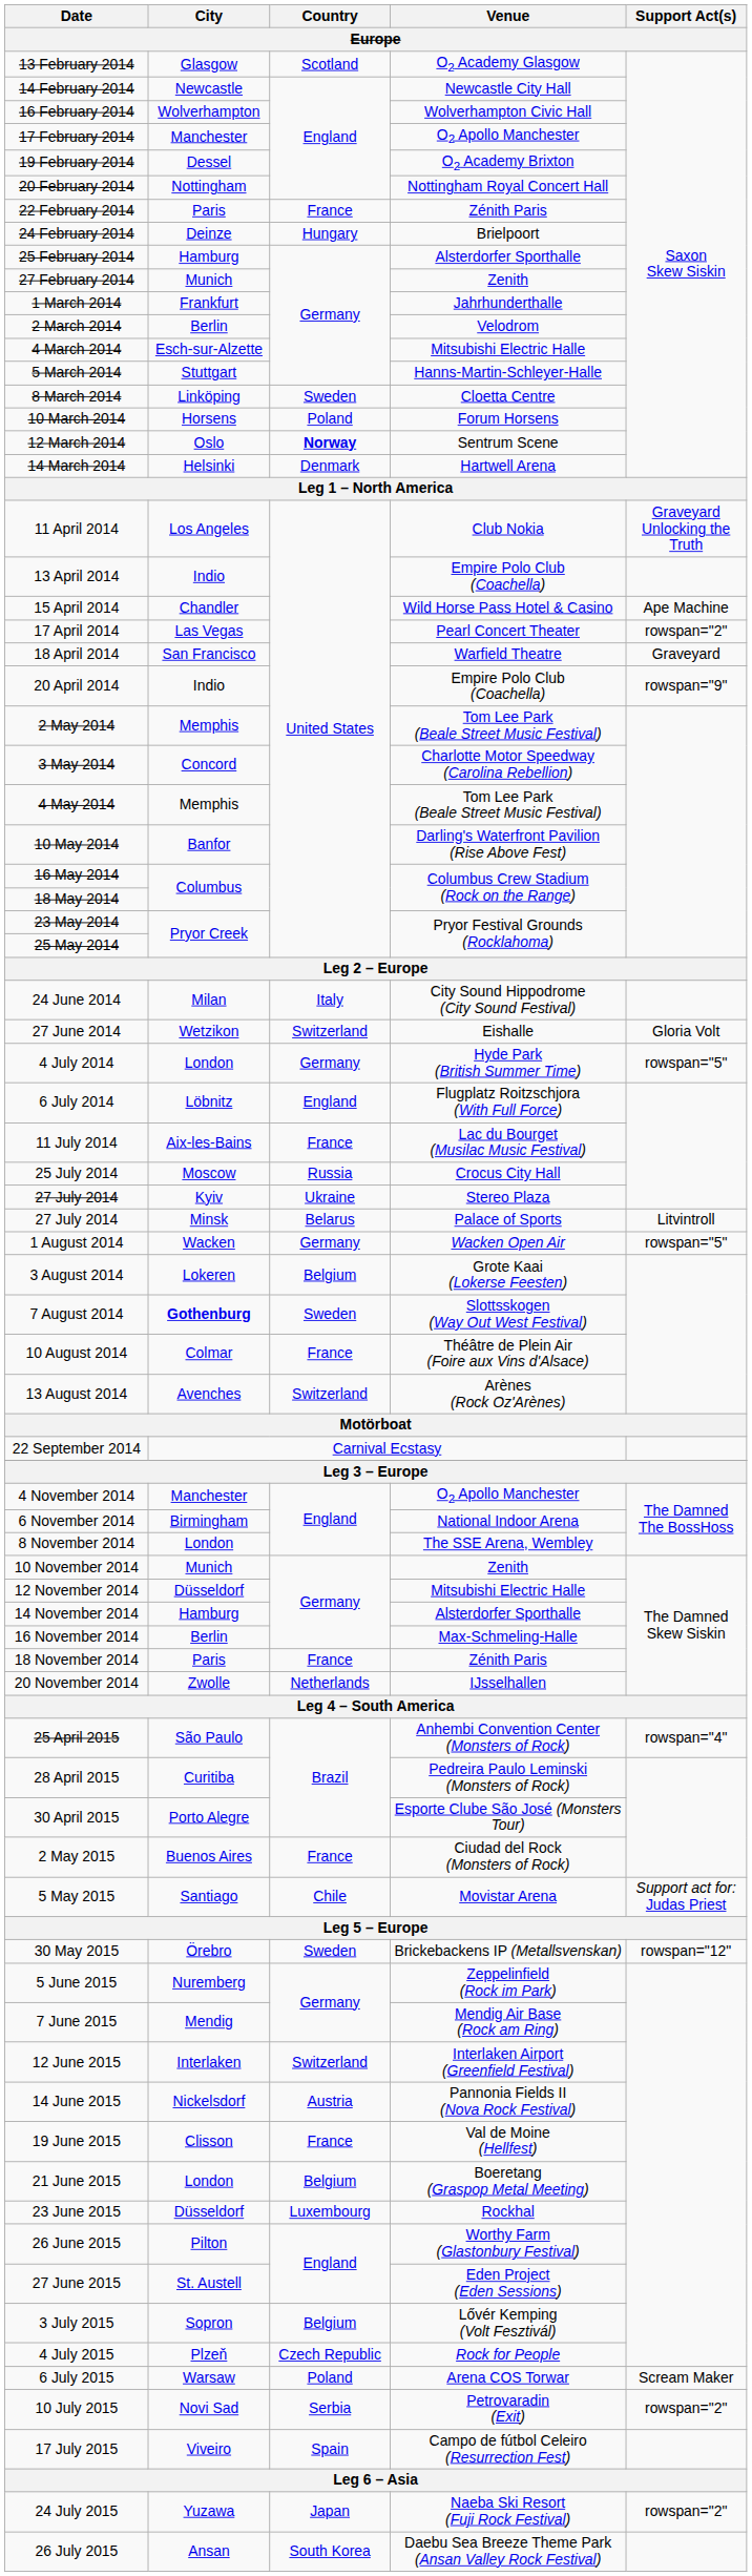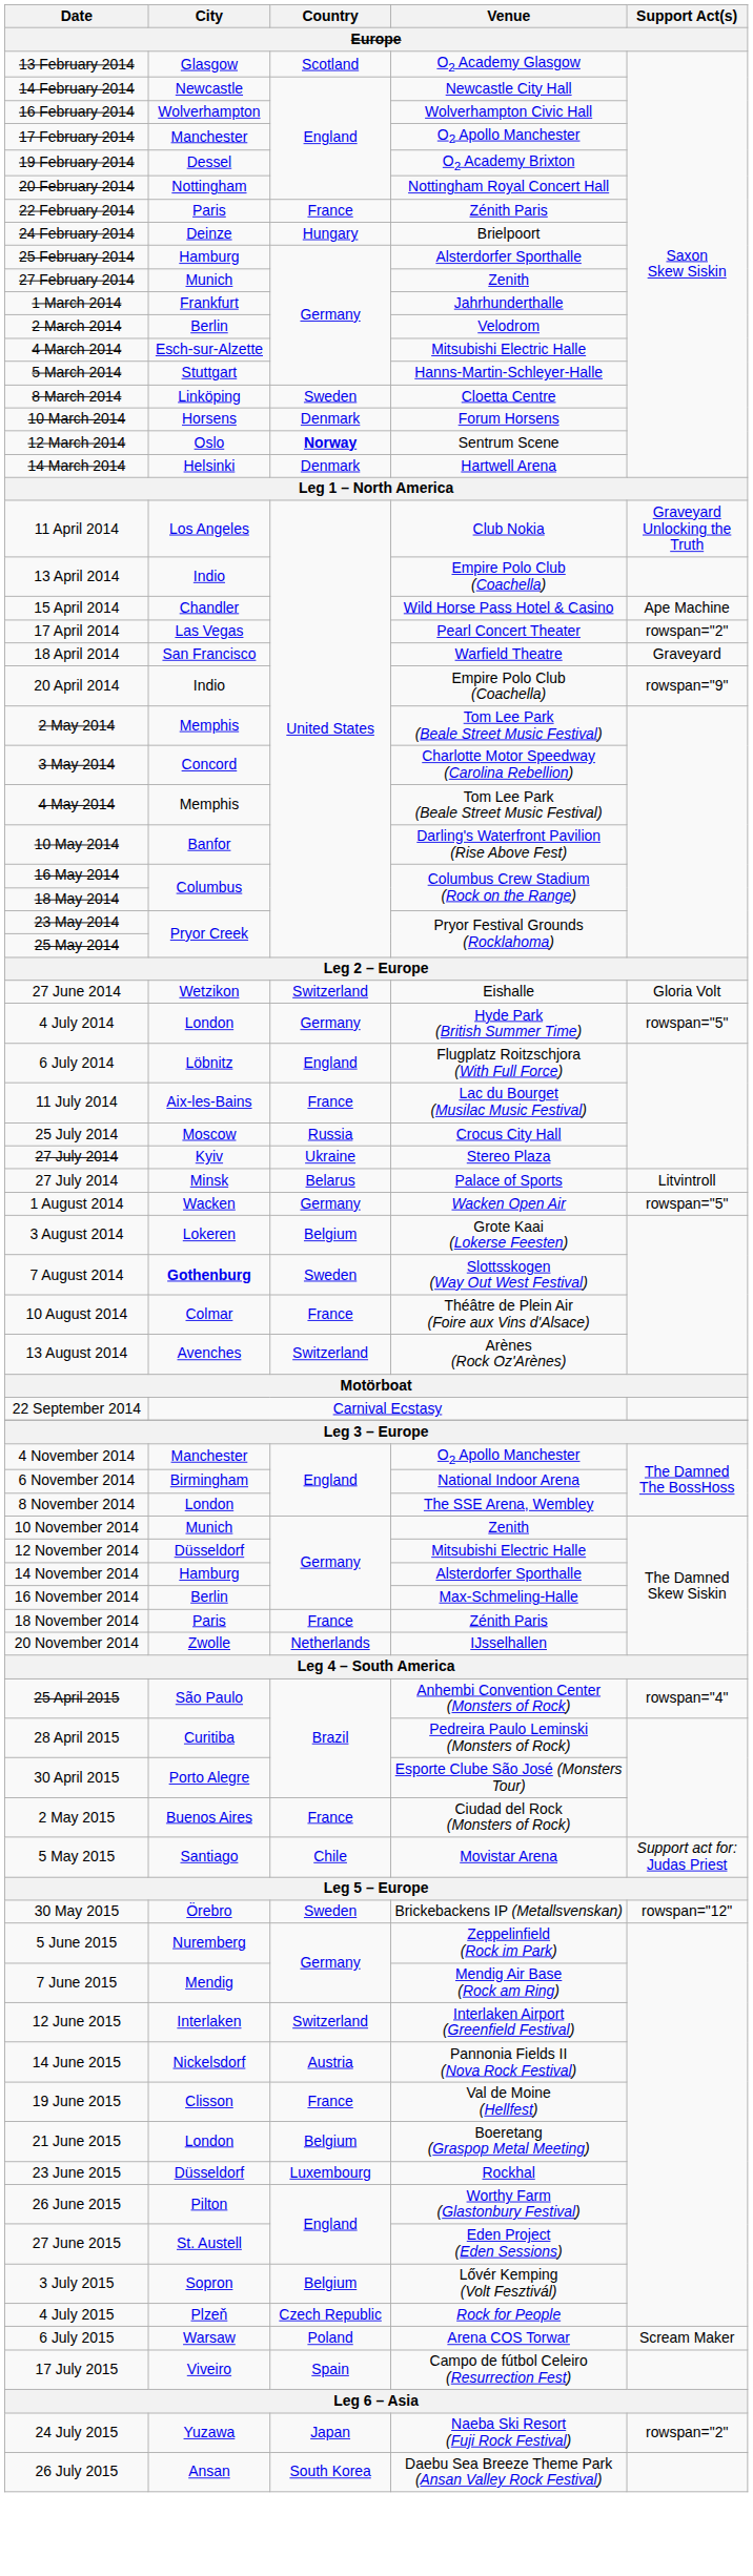10 March 2014 | Country: Poland -> Denmark
- row: 24 June 2014 | Milan | Italy | City Sound Hippodrome (City Sound Festival)
- row: 10 July 2015 | Novi Sad | Serbia | Petrovaradin (Exit) | rowspan="2"
